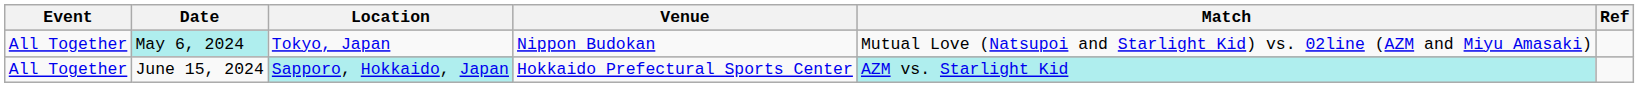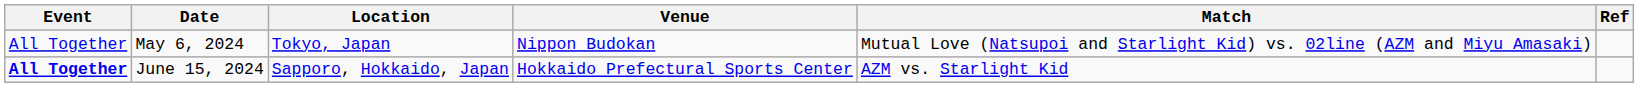row 2 | Date: paleturquoise background -> no background
row 3 | Event: normal -> bold
row 3 | Location: paleturquoise background -> no background
row 3 | Match: paleturquoise background -> no background
